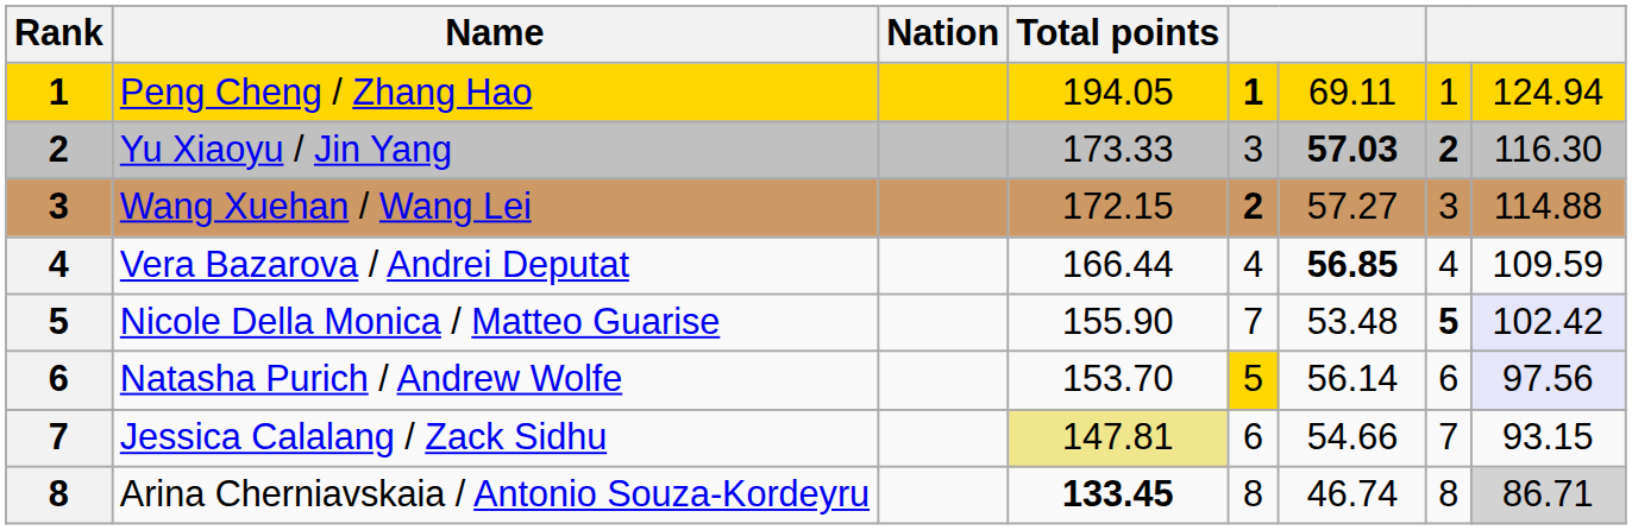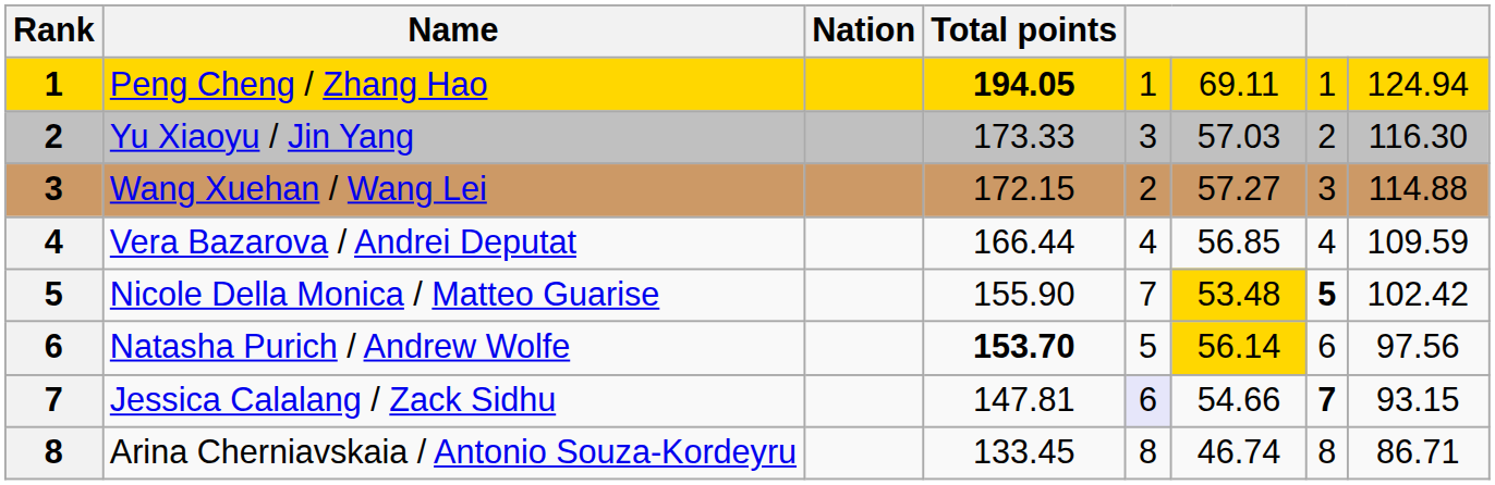Peng Cheng / Zhang Hao | Total points: normal -> bold
Peng Cheng / Zhang Hao | column 5: bold -> normal
Yu Xiaoyu / Jin Yang | column 6: bold -> normal
Yu Xiaoyu / Jin Yang | column 7: bold -> normal
Wang Xuehan / Wang Lei | column 5: bold -> normal
Vera Bazarova / Andrei Deputat | column 6: bold -> normal
Nicole Della Monica / Matteo Guarise | column 6: no background -> gold background
Nicole Della Monica / Matteo Guarise | column 8: lavender background -> no background
Natasha Purich / Andrew Wolfe | Total points: normal -> bold
Natasha Purich / Andrew Wolfe | column 5: gold background -> no background
Natasha Purich / Andrew Wolfe | column 6: no background -> gold background
Natasha Purich / Andrew Wolfe | column 8: lavender background -> no background
Jessica Calalang / Zack Sidhu | Total points: khaki background -> no background
Jessica Calalang / Zack Sidhu | column 5: no background -> lavender background
Jessica Calalang / Zack Sidhu | column 7: normal -> bold
Arina Cherniavskaia / Antonio Souza-Kordeyru | Total points: bold -> normal
Arina Cherniavskaia / Antonio Souza-Kordeyru | column 8: lightgrey background -> no background
